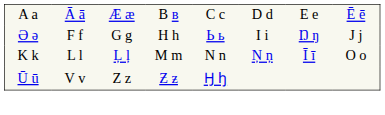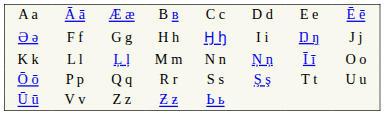Ə ə | column 5: Ь ь -> Ꜧ ꜧ
+ row: Ō ō | P p | Q q | R r | S s | Ş ş | T t | U u
Ū ū | column 5: Ꜧ ꜧ -> Ь ь
